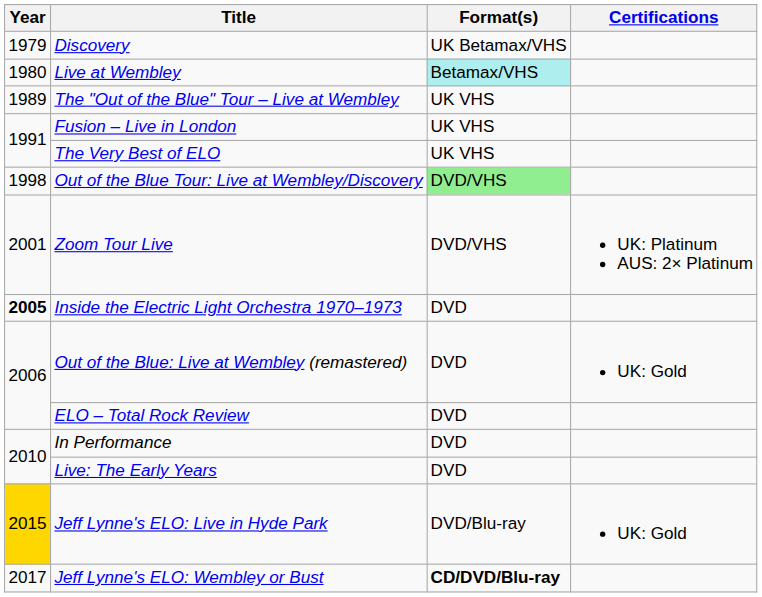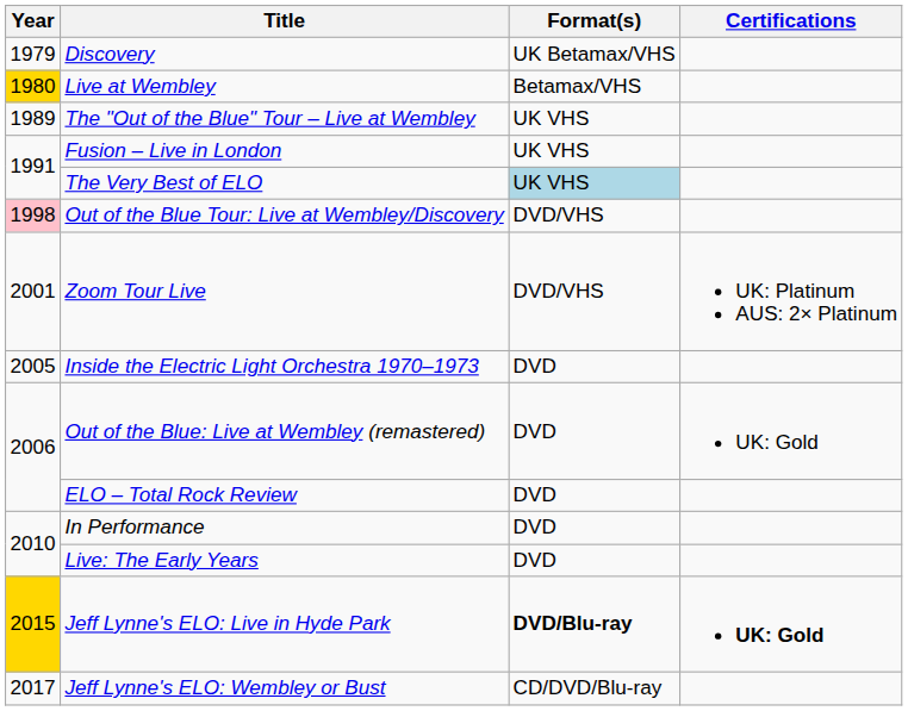Live at Wembley | Year: no background -> gold background
Live at Wembley | Format(s): paleturquoise background -> no background
The Very Best of ELO | Format(s): no background -> lightblue background
Out of the Blue Tour: Live at Wembley/Discovery | Year: no background -> pink background
Out of the Blue Tour: Live at Wembley/Discovery | Format(s): lightgreen background -> no background
Inside the Electric Light Orchestra 1970–1973 | Year: bold -> normal
Jeff Lynne's ELO: Live in Hyde Park | Format(s): normal -> bold
Jeff Lynne's ELO: Live in Hyde Park | Certifications: normal -> bold
Jeff Lynne's ELO: Wembley or Bust | Format(s): bold -> normal
